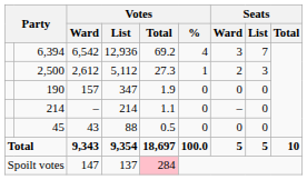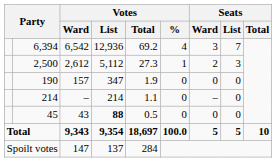45 | Votes / List: normal -> bold
Spoilt votes | Votes / Total: pink background -> no background
